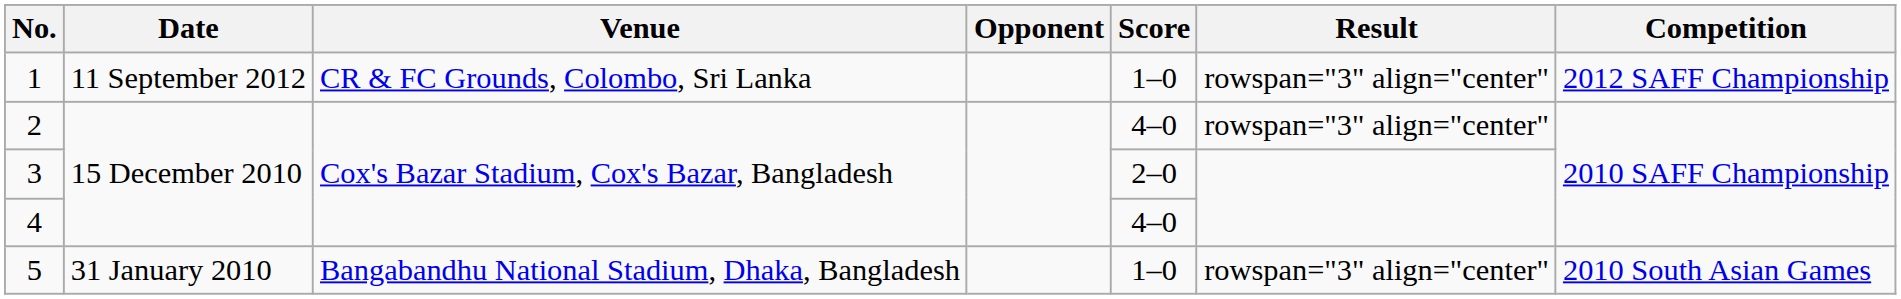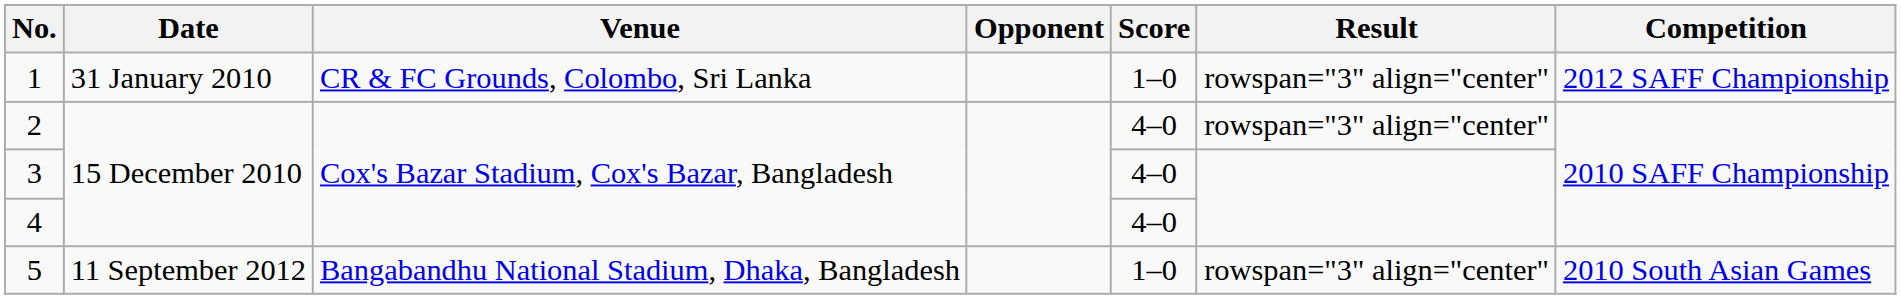1 | Date: 11 September 2012 -> 31 January 2010
3 | Score: 2–0 -> 4–0
5 | Date: 31 January 2010 -> 11 September 2012
